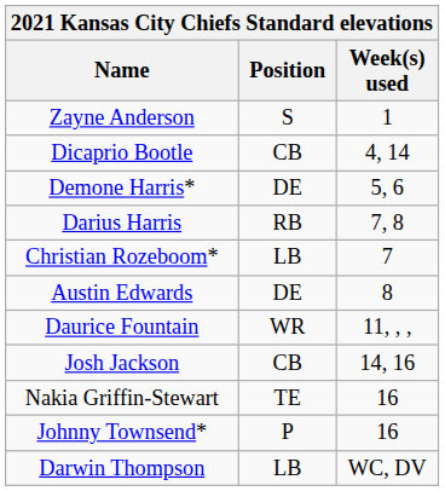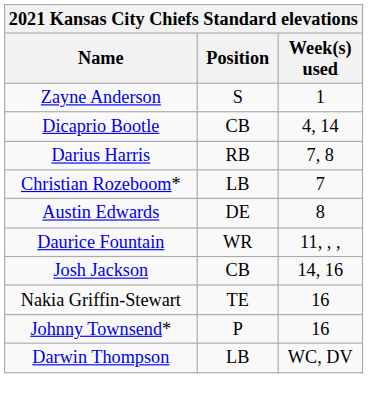- row: Demone Harris* | DE | 5, 6
